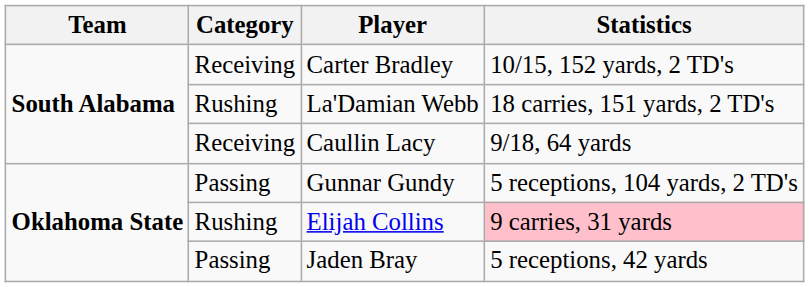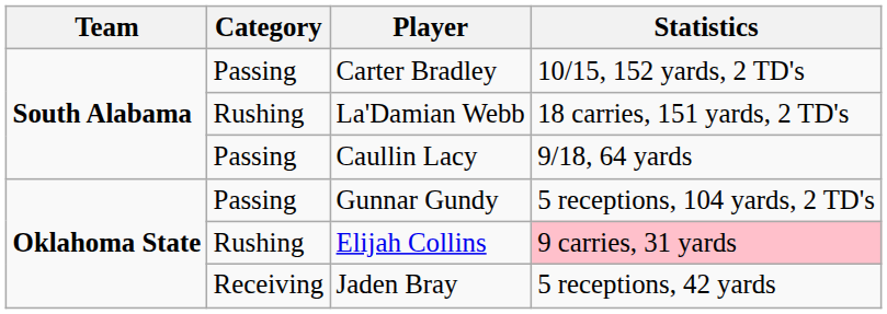Carter Bradley | Category: Receiving -> Passing
Caullin Lacy | Category: Receiving -> Passing
Jaden Bray | Category: Passing -> Receiving
